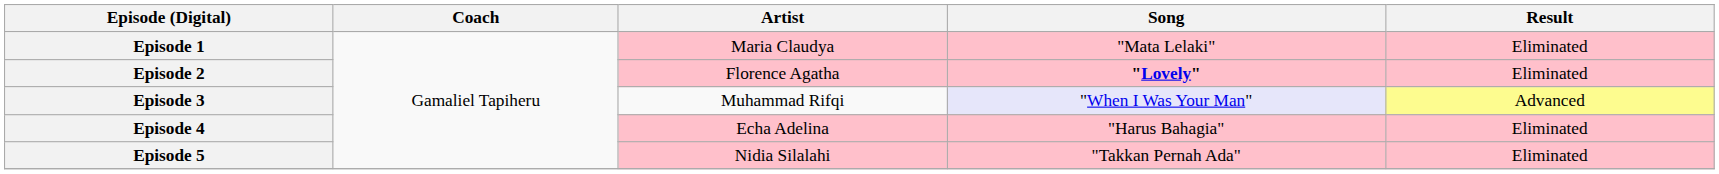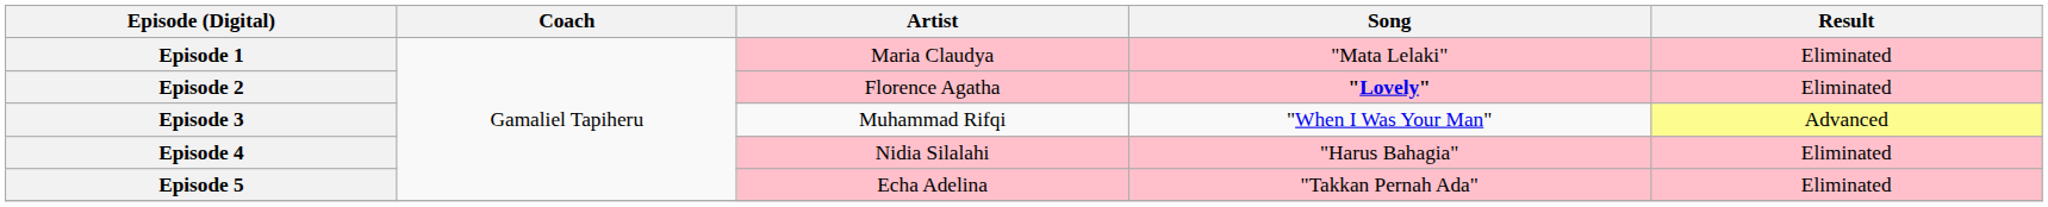Episode 3 | Song: lavender background -> no background
Episode 4 | Artist: Echa Adelina -> Nidia Silalahi
Episode 5 | Artist: Nidia Silalahi -> Echa Adelina
